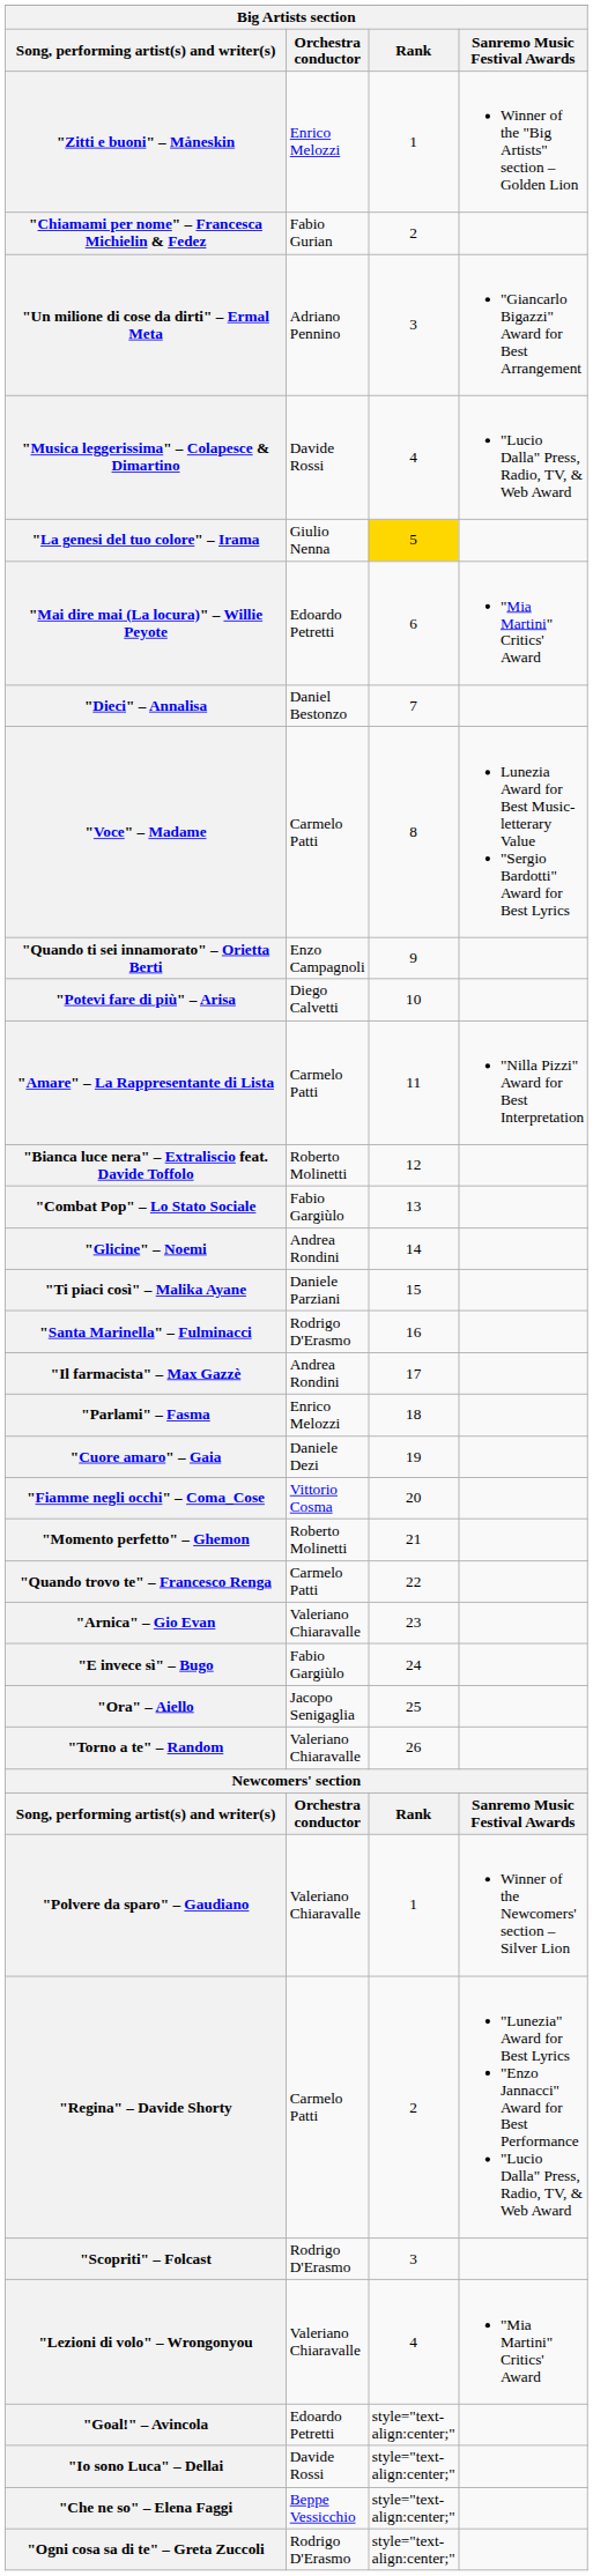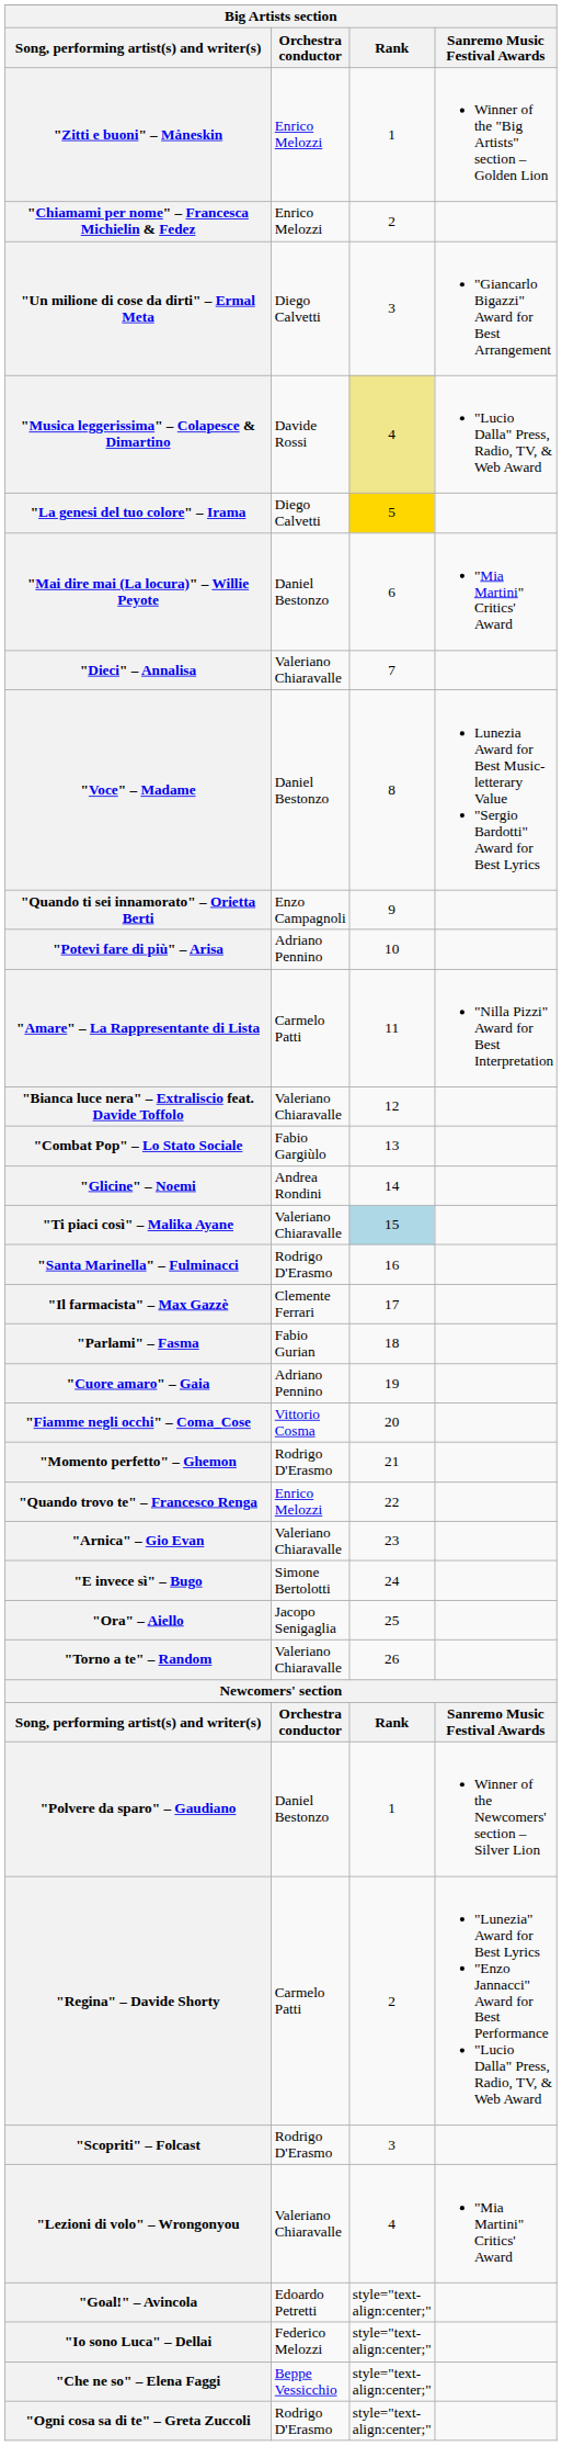"Chiamami per nome" – Francesca Michielin & Fedez | Orchestra conductor: Fabio Gurian -> Enrico Melozzi
"Un milione di cose da dirti" – Ermal Meta | Orchestra conductor: Adriano Pennino -> Diego Calvetti
"Musica leggerissima" – Colapesce & Dimartino | Rank: no background -> khaki background
"La genesi del tuo colore" – Irama | Orchestra conductor: Giulio Nenna -> Diego Calvetti
"Mai dire mai (La locura)" – Willie Peyote | Orchestra conductor: Edoardo Petretti -> Daniel Bestonzo
"Dieci" – Annalisa | Orchestra conductor: Daniel Bestonzo -> Valeriano Chiaravalle
"Voce" – Madame | Orchestra conductor: Carmelo Patti -> Daniel Bestonzo
"Potevi fare di più" – Arisa | Orchestra conductor: Diego Calvetti -> Adriano Pennino
"Bianca luce nera" – Extraliscio feat. Davide Toffolo | Orchestra conductor: Roberto Molinetti -> Valeriano Chiaravalle
"Ti piaci così" – Malika Ayane | Orchestra conductor: Daniele Parziani -> Valeriano Chiaravalle
"Ti piaci così" – Malika Ayane | Rank: no background -> lightblue background
"Il farmacista" – Max Gazzè | Orchestra conductor: Andrea Rondini -> Clemente Ferrari
"Parlami" – Fasma | Orchestra conductor: Enrico Melozzi -> Fabio Gurian
"Cuore amaro" – Gaia | Orchestra conductor: Daniele Dezi -> Adriano Pennino
"Momento perfetto" – Ghemon | Orchestra conductor: Roberto Molinetti -> Rodrigo D'Erasmo
"Quando trovo te" – Francesco Renga | Orchestra conductor: Carmelo Patti -> Enrico Melozzi
"E invece sì" – Bugo | Orchestra conductor: Fabio Gargiùlo -> Simone Bertolotti
"Polvere da sparo" – Gaudiano | Orchestra conductor: Valeriano Chiaravalle -> Daniel Bestonzo
"Io sono Luca" – Dellai | Orchestra conductor: Davide Rossi -> Federico Melozzi
